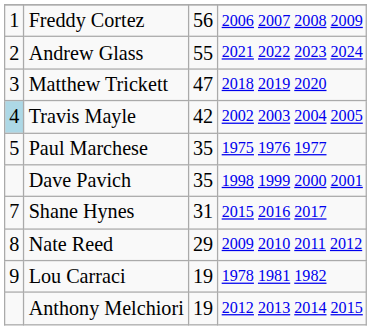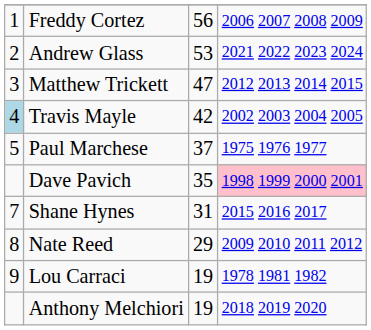Andrew Glass | column 3: 55 -> 53
Matthew Trickett | column 4: 2018 2019 2020 -> 2012 2013 2014 2015
Paul Marchese | column 3: 35 -> 37
Dave Pavich | column 4: no background -> pink background
Anthony Melchiori | column 4: 2012 2013 2014 2015 -> 2018 2019 2020
